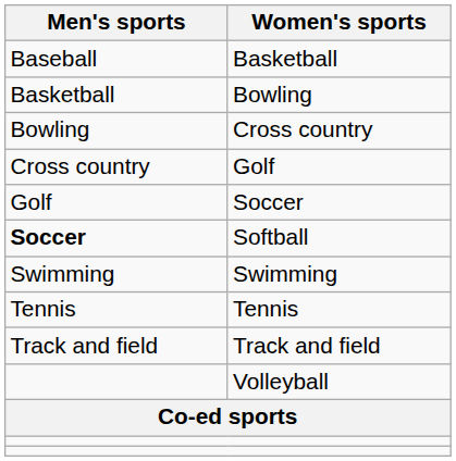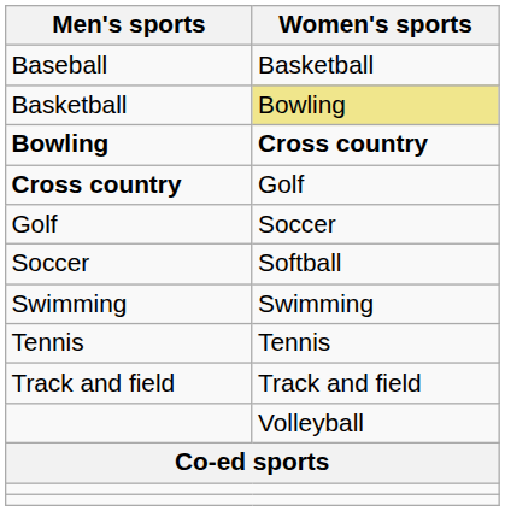row 3 | Women's sports: no background -> khaki background
row 4 | Men's sports: normal -> bold
row 4 | Women's sports: normal -> bold
row 5 | Men's sports: normal -> bold
row 7 | Men's sports: bold -> normal
